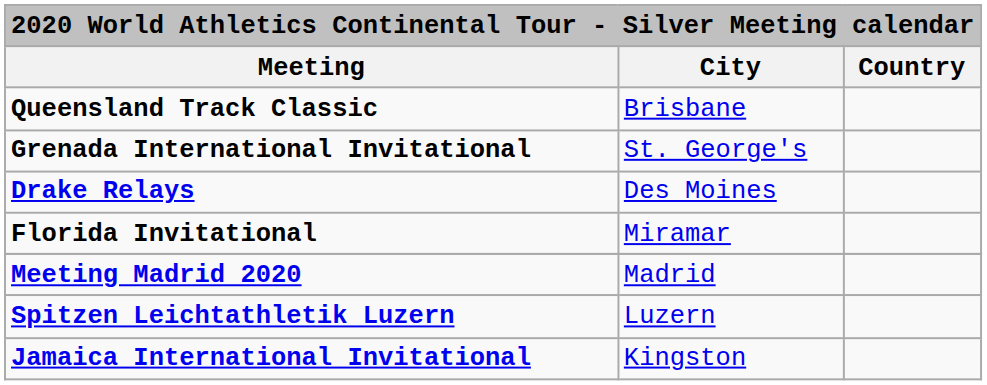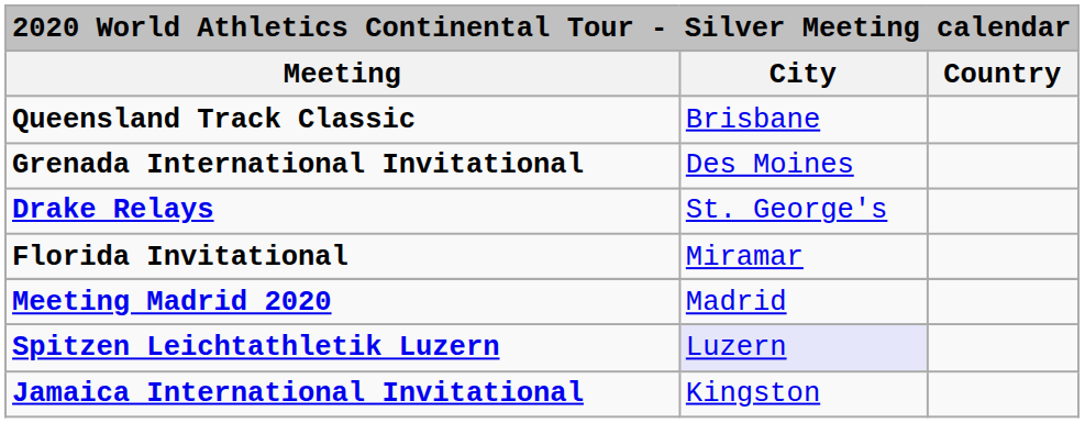Grenada International Invitational | City: St. George's -> Des Moines
Drake Relays | City: Des Moines -> St. George's
Spitzen Leichtathletik Luzern | City: no background -> lavender background
